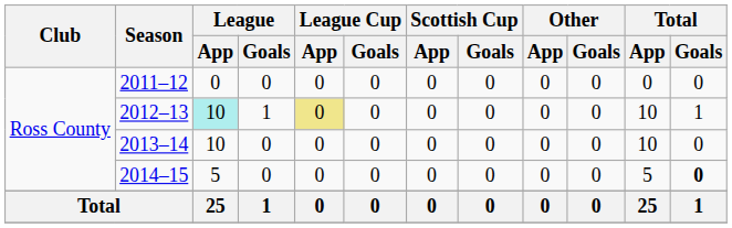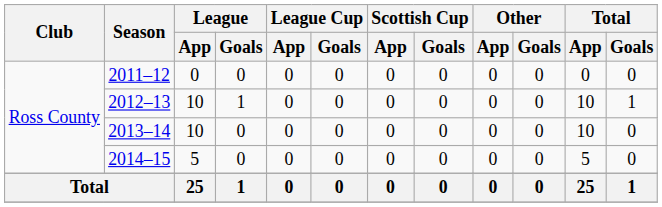2012–13 | League / App: paleturquoise background -> no background
2012–13 | League Cup / App: khaki background -> no background
2014–15 | Total / Goals: bold -> normal
